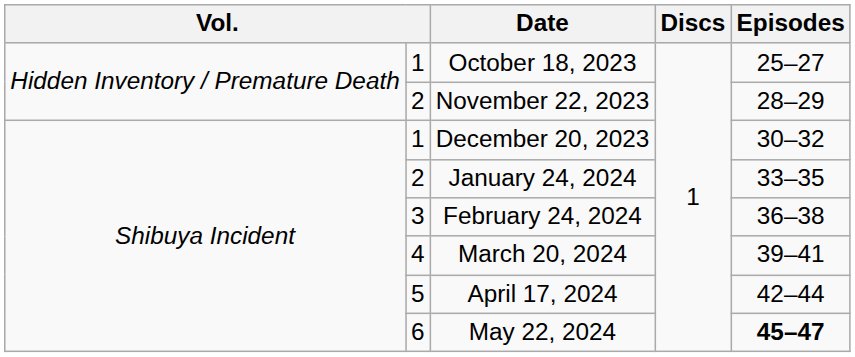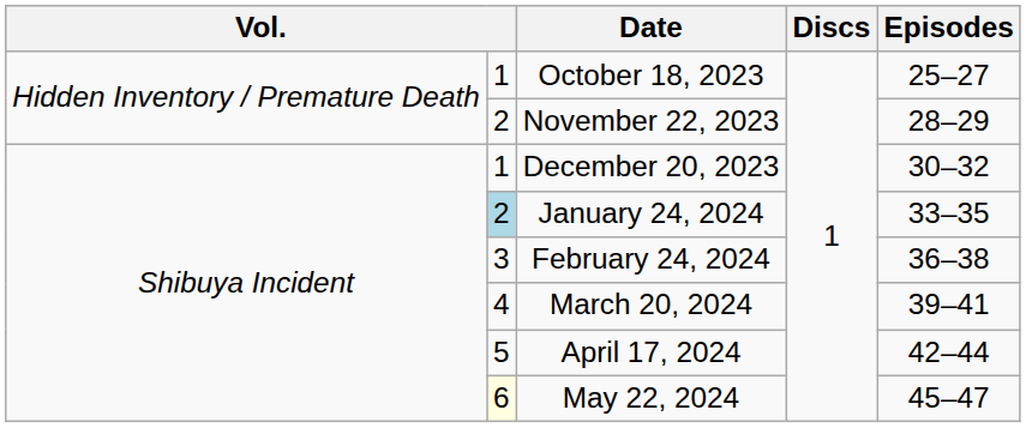January 24, 2024 | column 2: no background -> lightblue background
May 22, 2024 | column 2: no background -> lightyellow background
May 22, 2024 | Episodes: bold -> normal
